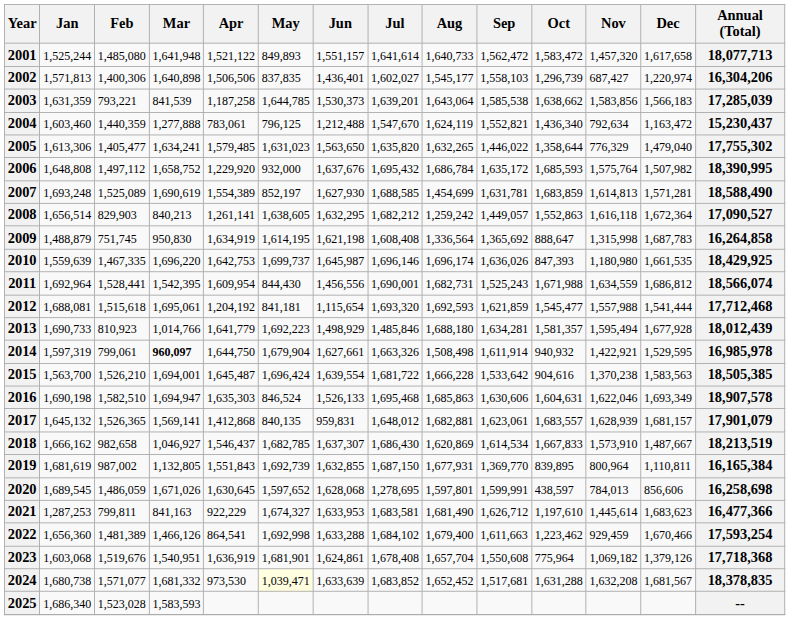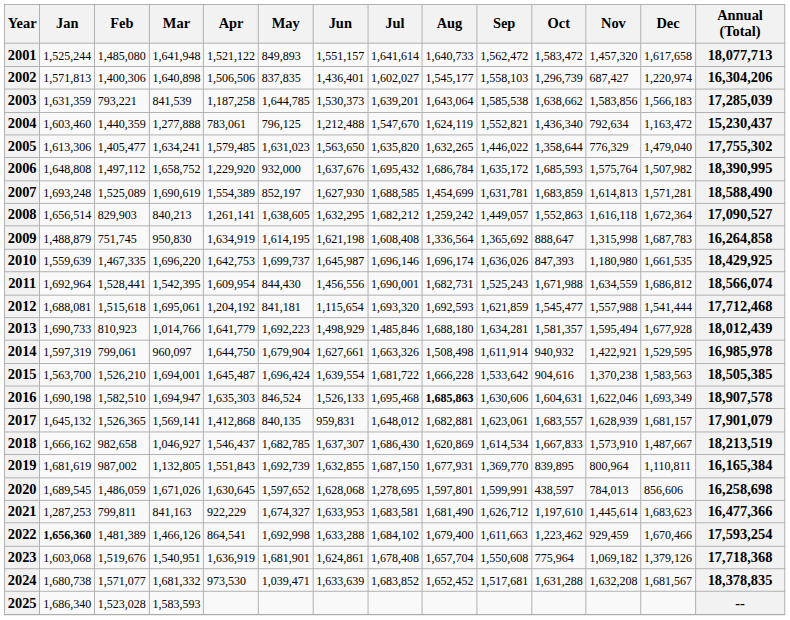2014 | Mar: bold -> normal
2016 | Aug: normal -> bold
2022 | Jan: normal -> bold
2024 | May: lightyellow background -> no background
